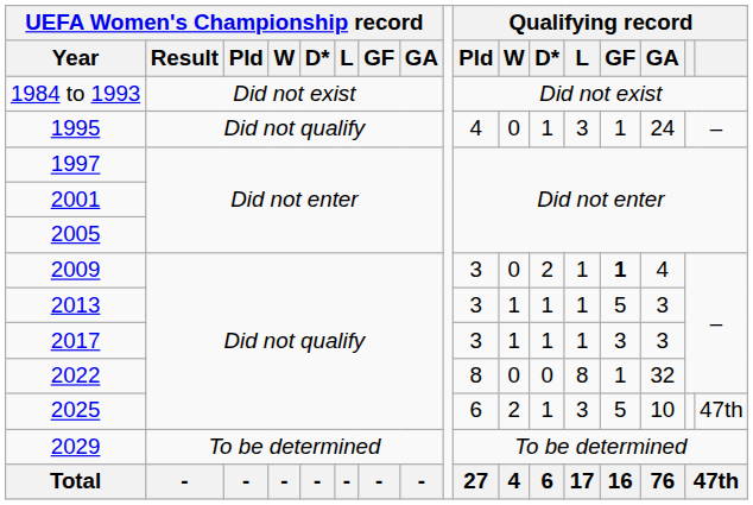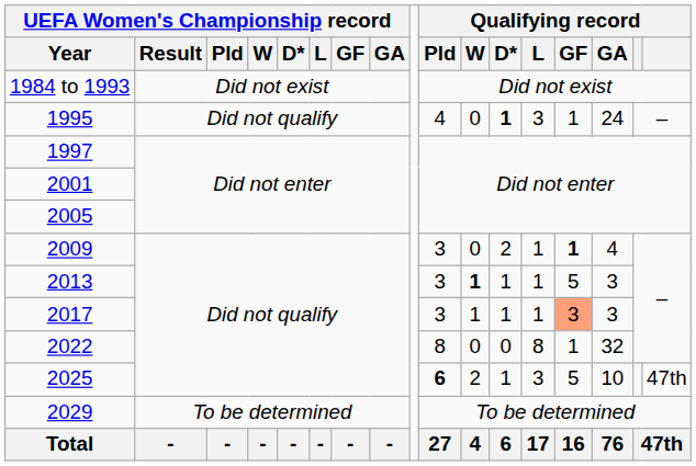1995 | Qualifying record / D*: normal -> bold
2013 | Qualifying record / W: normal -> bold
2017 | Qualifying record / GF: no background -> lightsalmon background
2025 | Qualifying record / Pld: normal -> bold
